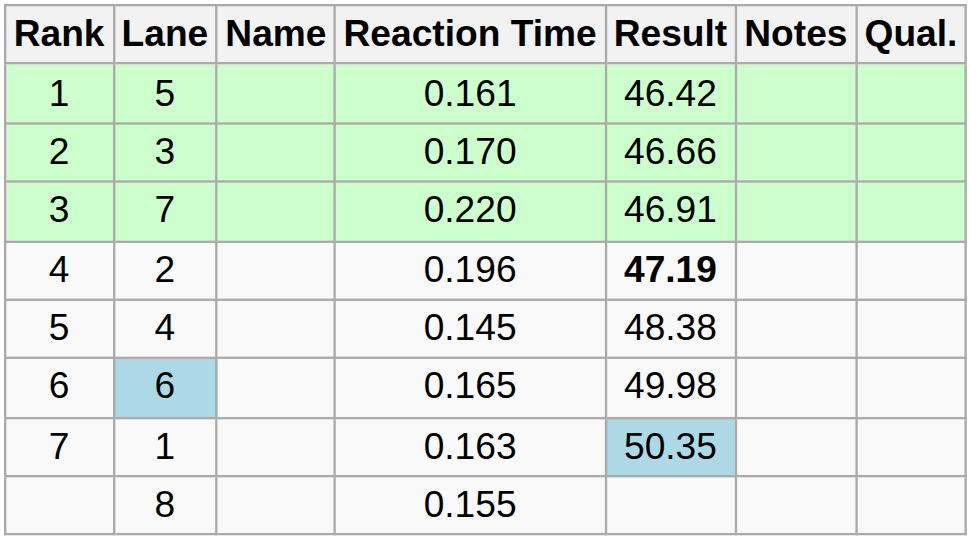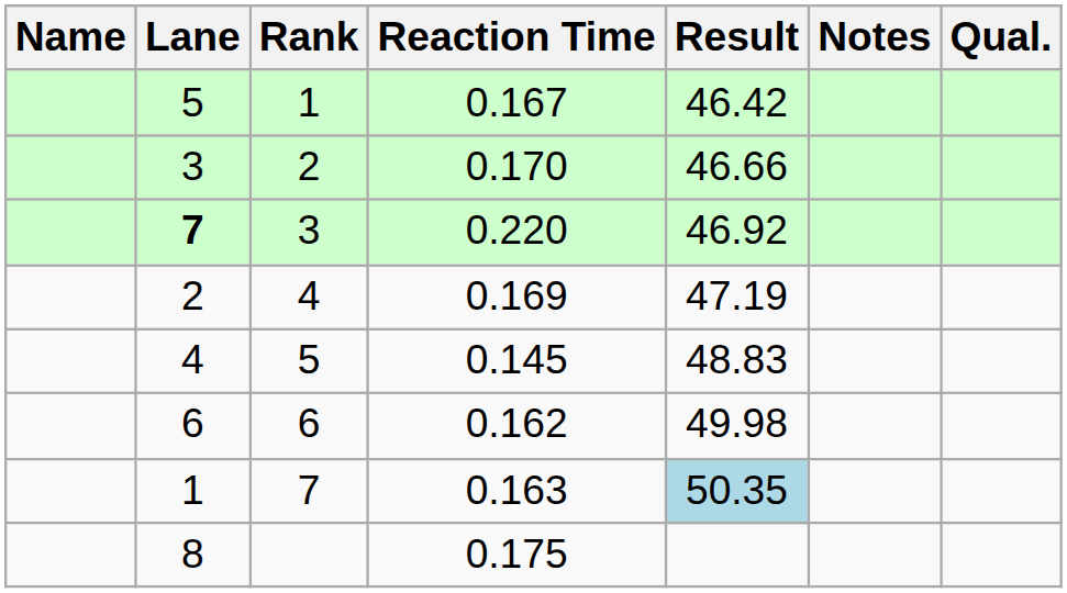columns swapped: Rank <-> Name
row 2 | Reaction Time: 0.161 -> 0.167
row 4 | Lane: normal -> bold
row 4 | Result: 46.91 -> 46.92
row 5 | Reaction Time: 0.196 -> 0.169
row 5 | Result: bold -> normal
row 6 | Result: 48.38 -> 48.83
row 7 | Lane: lightblue background -> no background
row 7 | Reaction Time: 0.165 -> 0.162
row 9 | Reaction Time: 0.155 -> 0.175
